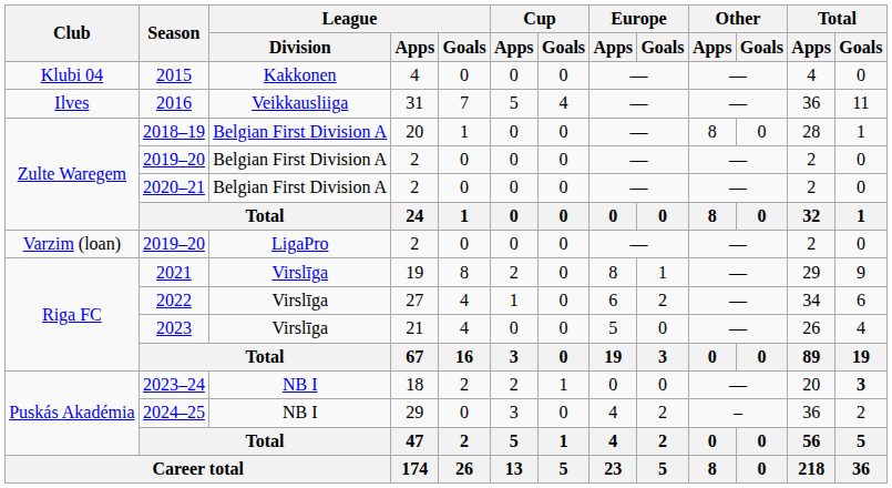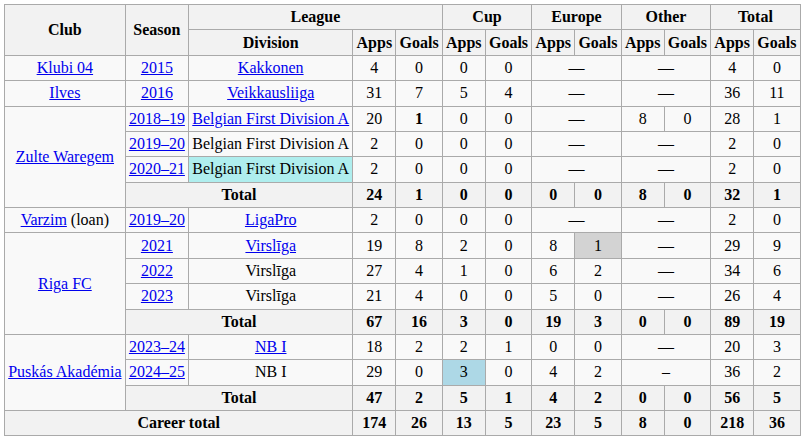2018–19 | League / Goals: normal -> bold
2020–21 | League / Division: no background -> paleturquoise background
2021 | Europe / Goals: no background -> lightgrey background
2023–24 | Total / Goals: bold -> normal
2024–25 | Cup / Apps: no background -> lightblue background
